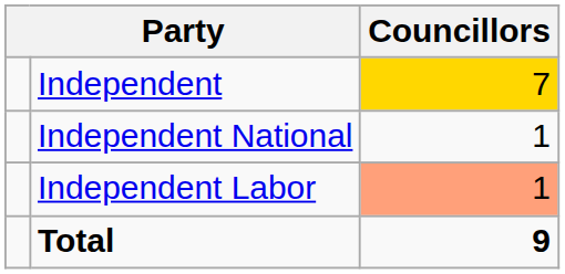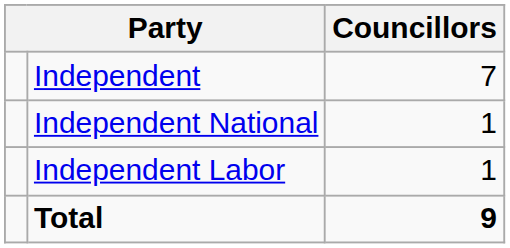Independent | Councillors: gold background -> no background
Independent Labor | Councillors: lightsalmon background -> no background
